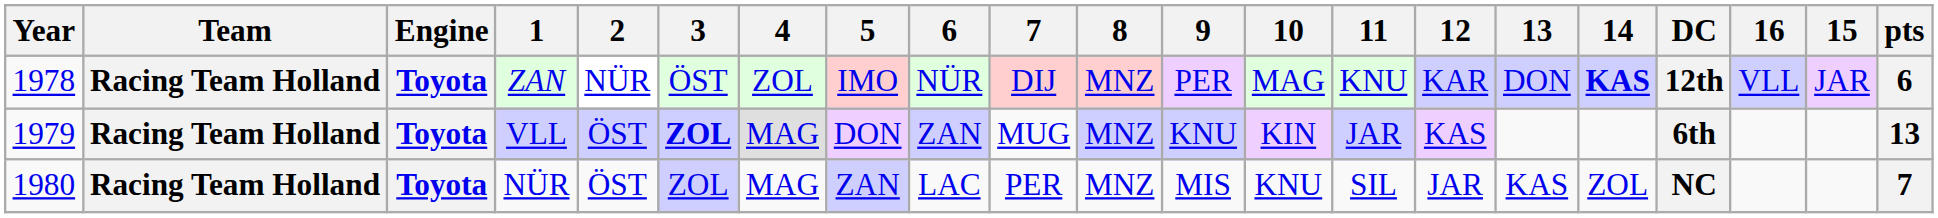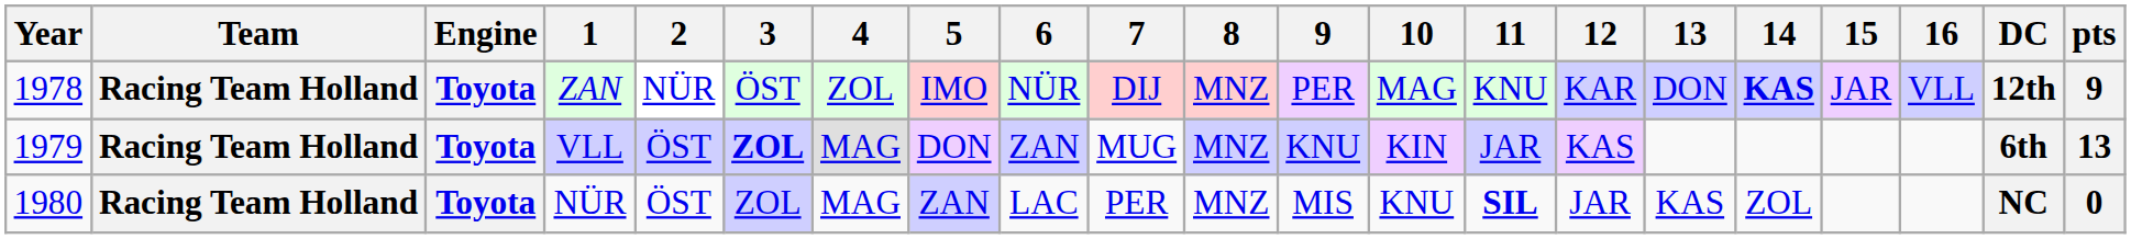columns swapped: 15 <-> DC
row 2 | pts: 6 -> 9
row 4 | 11: normal -> bold
row 4 | pts: 7 -> 0
